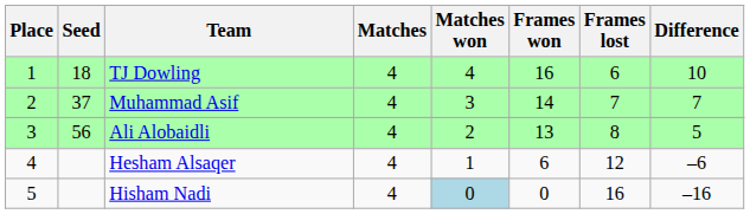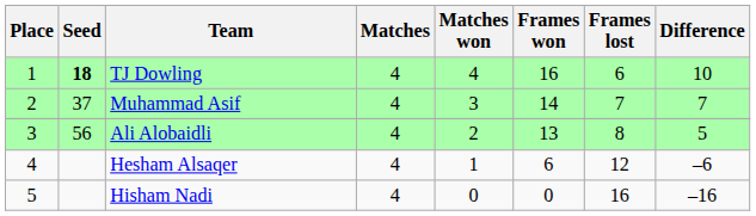TJ Dowling | Seed: normal -> bold
Hisham Nadi | Matches won: lightblue background -> no background
